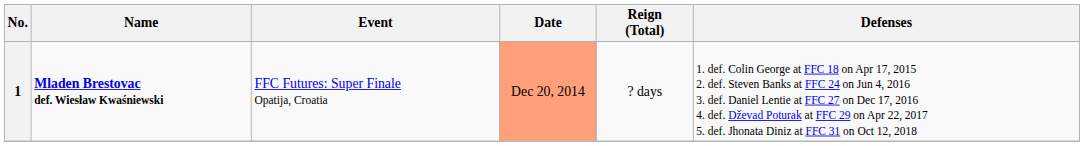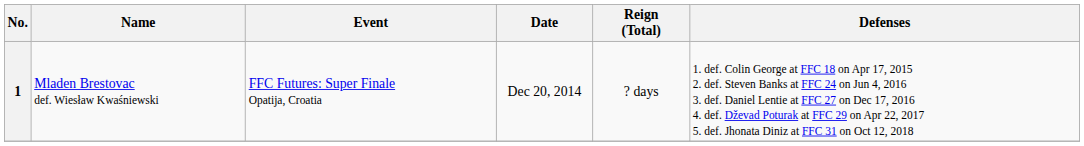1 | Name: bold -> normal
1 | Date: lightsalmon background -> no background
